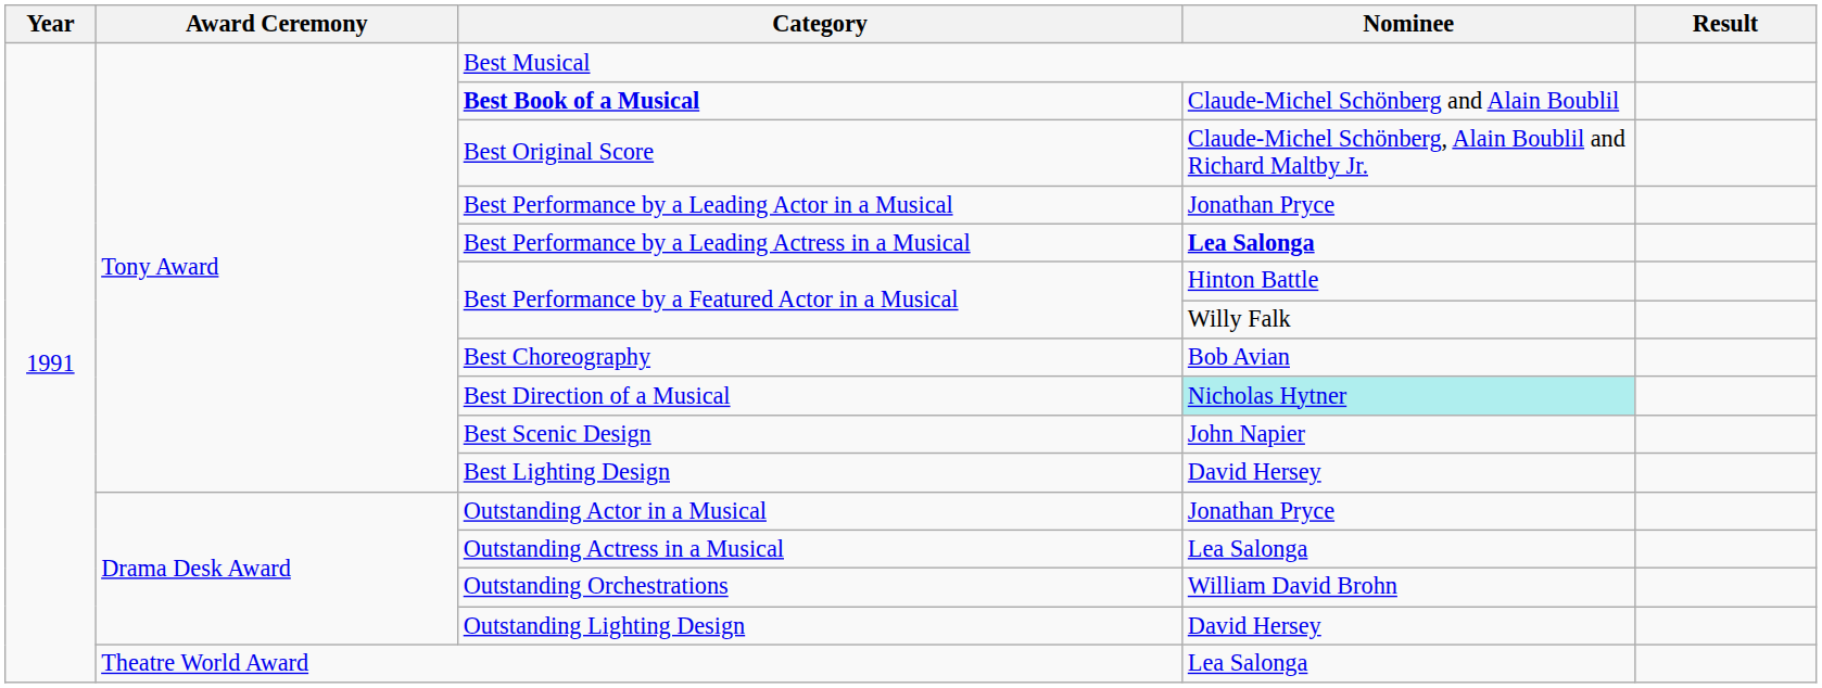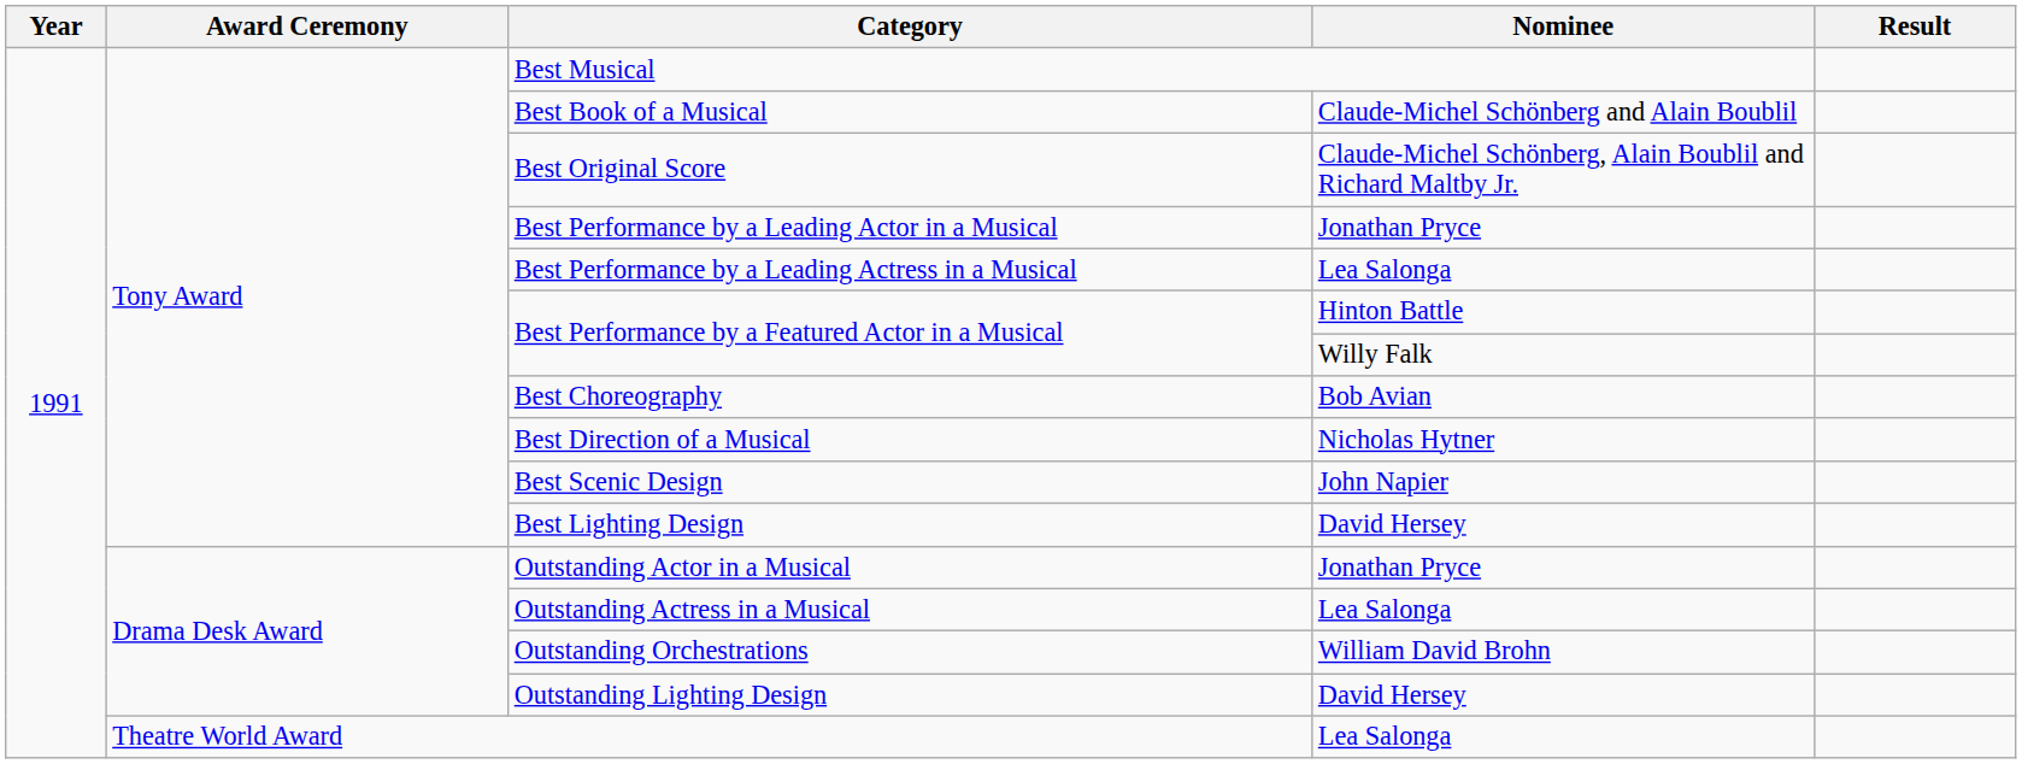Best Book of a Musical | Category: bold -> normal
Best Performance by a Leading Actress in a Musical | Nominee: bold -> normal
Best Direction of a Musical | Nominee: paleturquoise background -> no background
